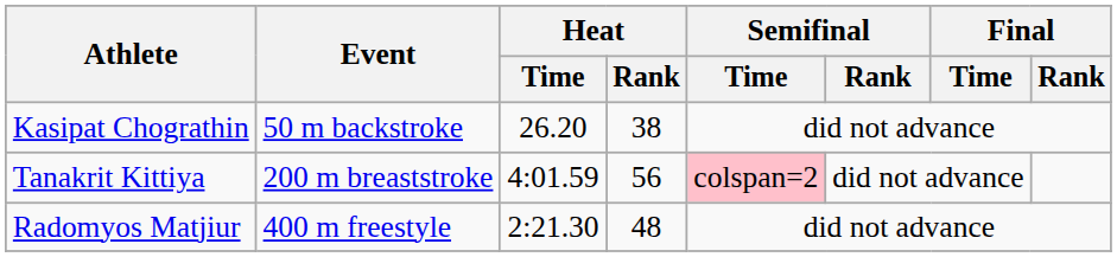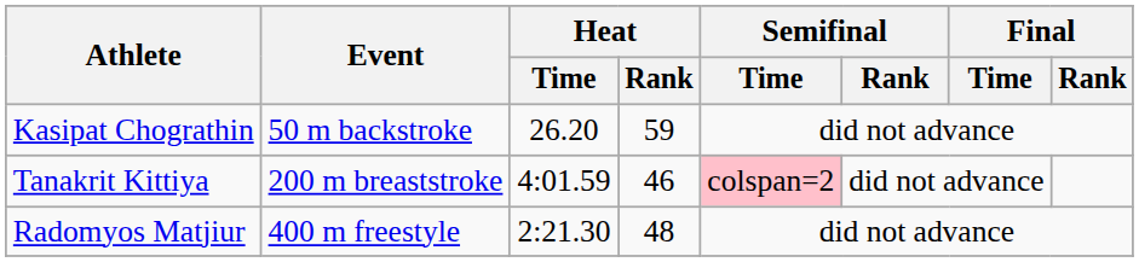Kasipat Chograthin | Heat / Rank: 38 -> 59
Tanakrit Kittiya | Heat / Rank: 56 -> 46
